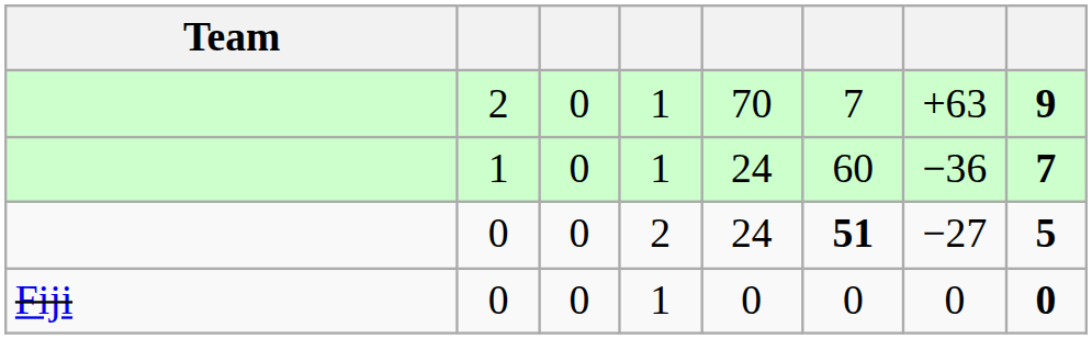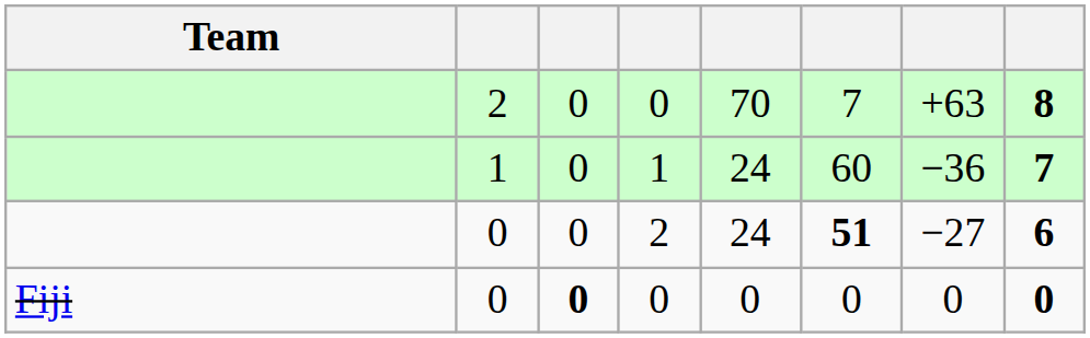row 2 | column 4: 1 -> 0
row 2 | column 8: 9 -> 8
row 4 | column 8: 5 -> 6
row 5 | column 3: normal -> bold
row 5 | column 4: 1 -> 0
